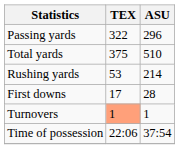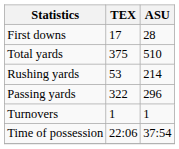rows swapped: First downs <-> Passing yards
Turnovers | TEX: lightsalmon background -> no background
